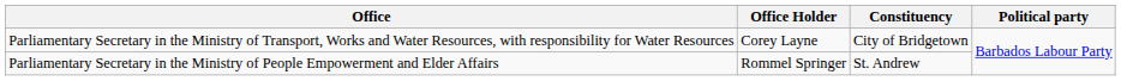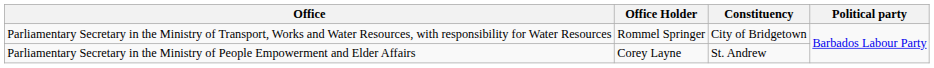row 2 | Office Holder: Corey Layne -> Rommel Springer
row 3 | Office Holder: Rommel Springer -> Corey Layne
